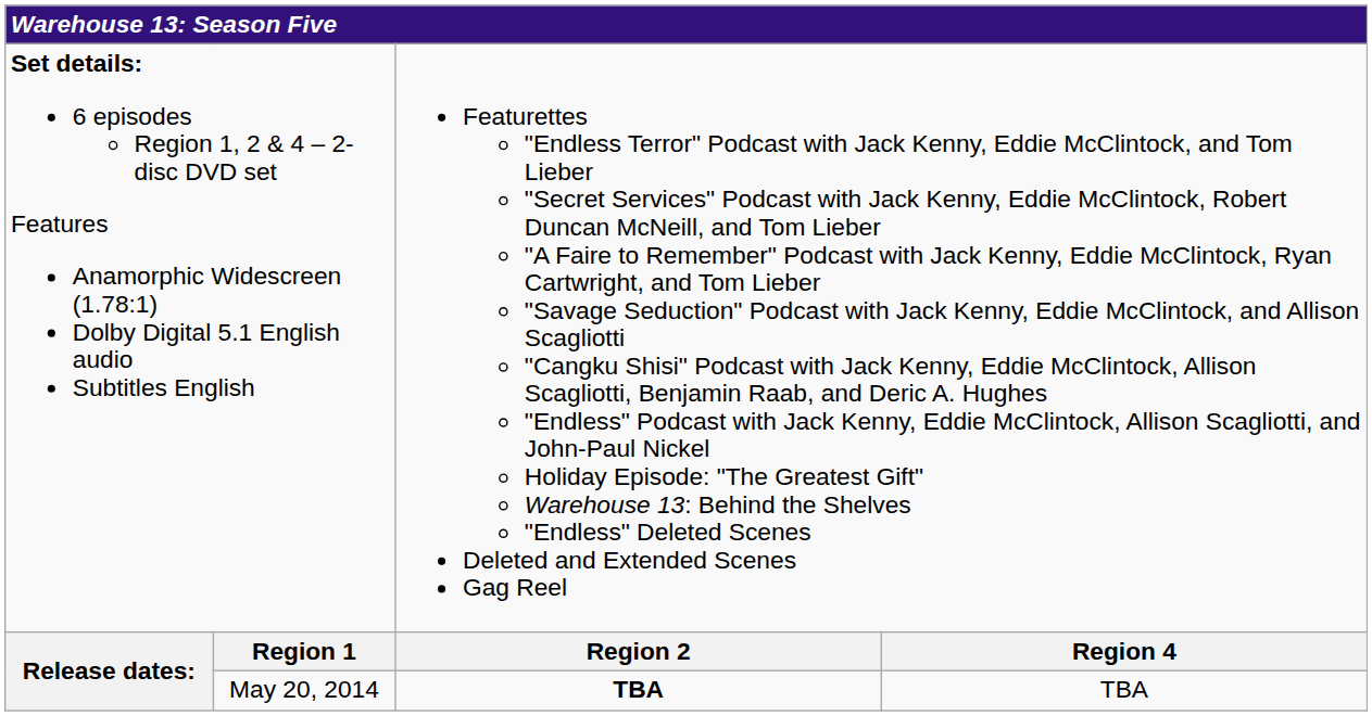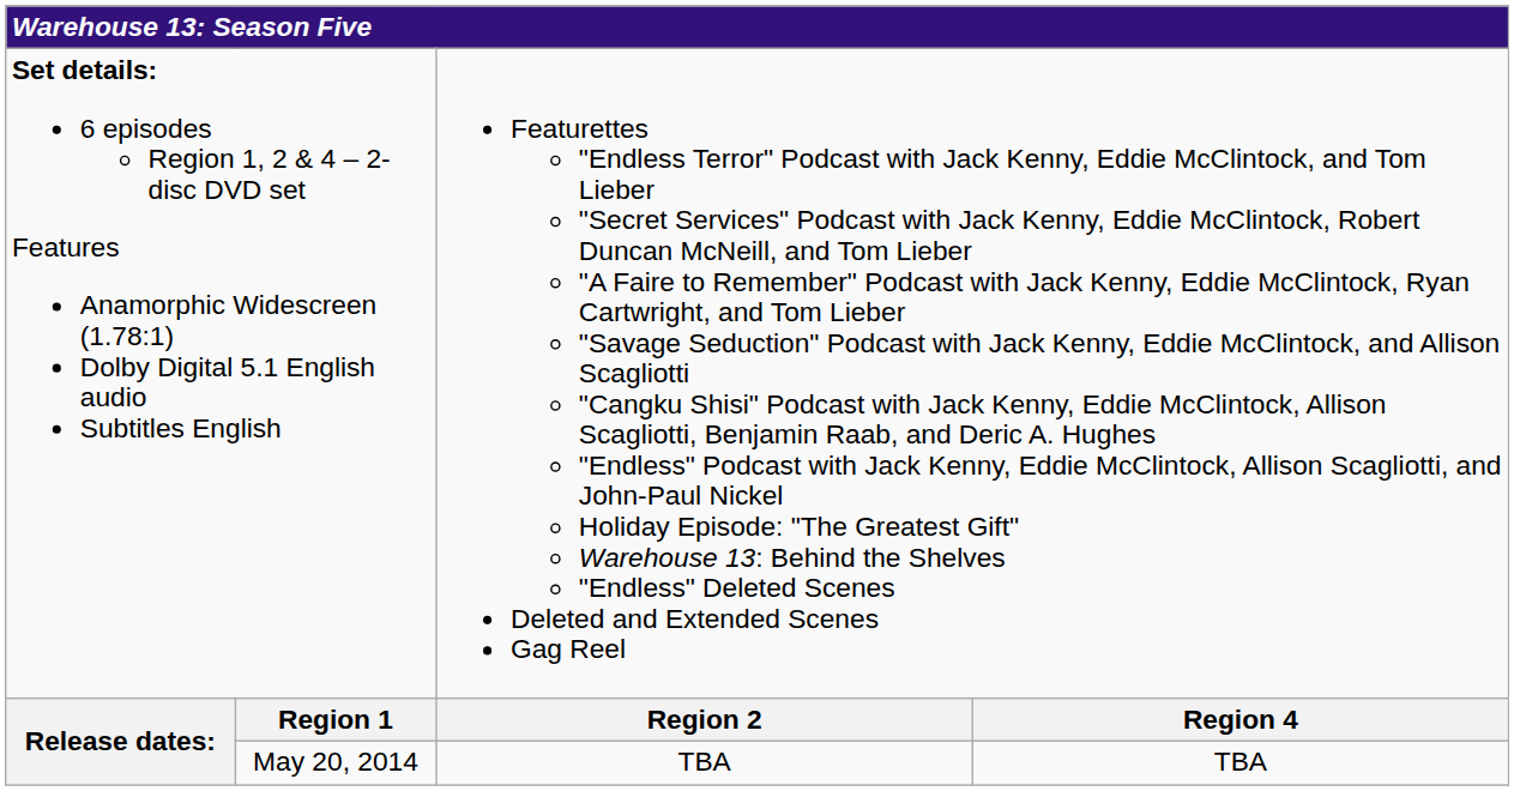Release dates: / May 20, 2014 | column 3: bold -> normal
